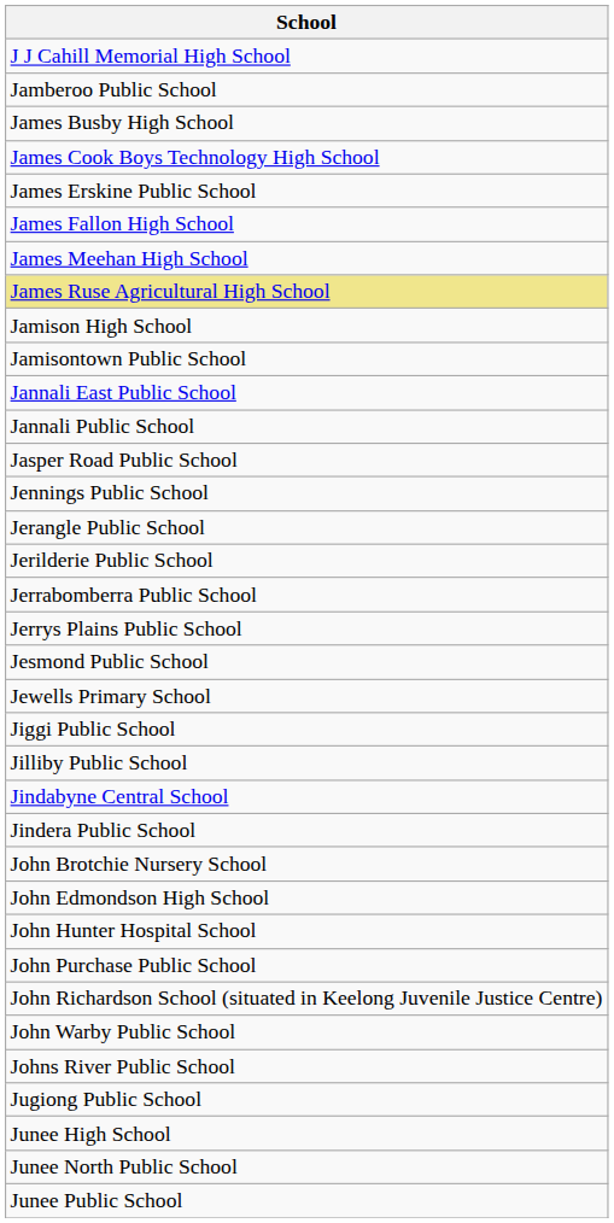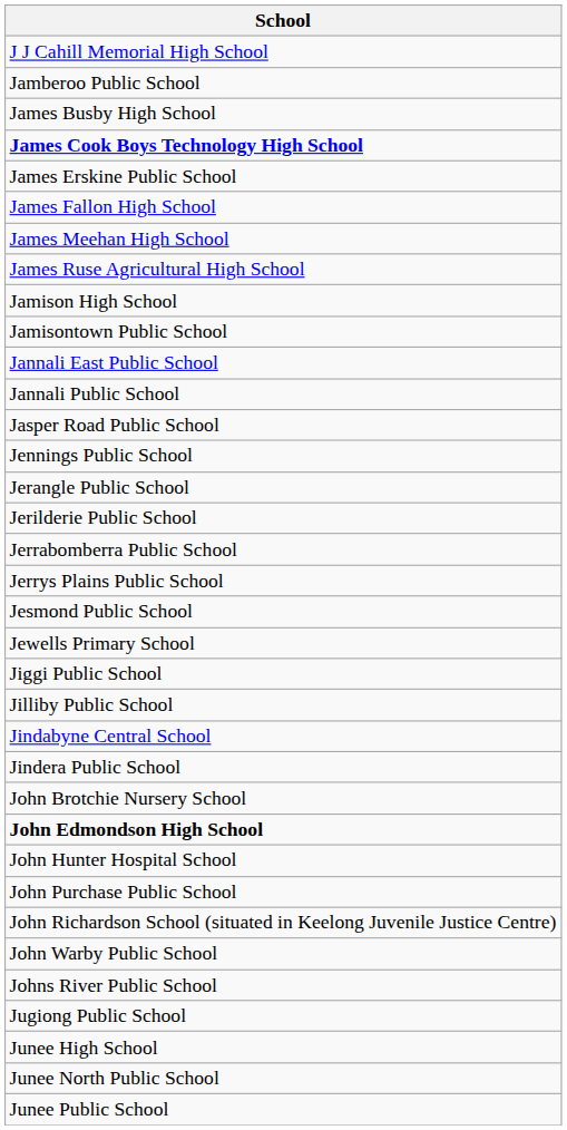row 5 | column 1: normal -> bold
row 9 | column 1: khaki background -> no background
row 27 | column 1: normal -> bold
